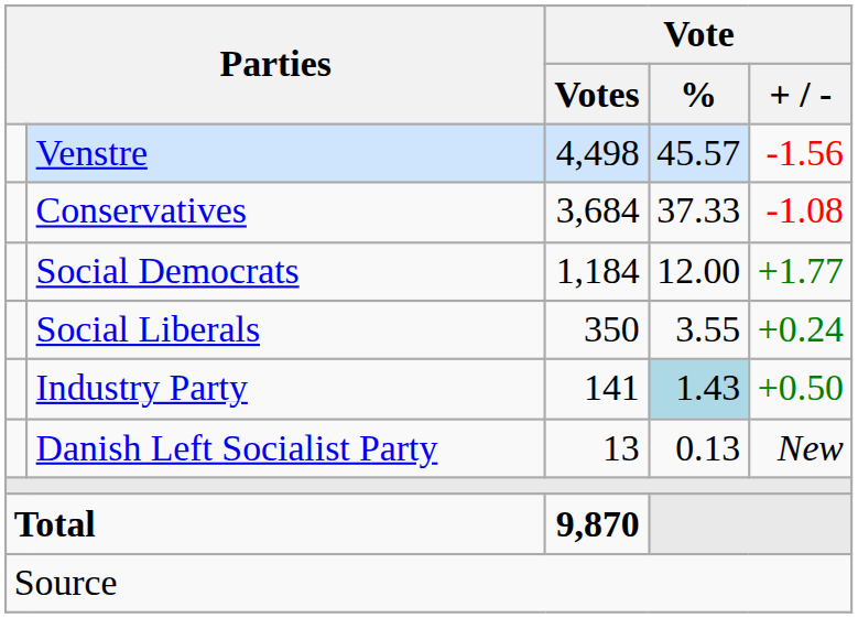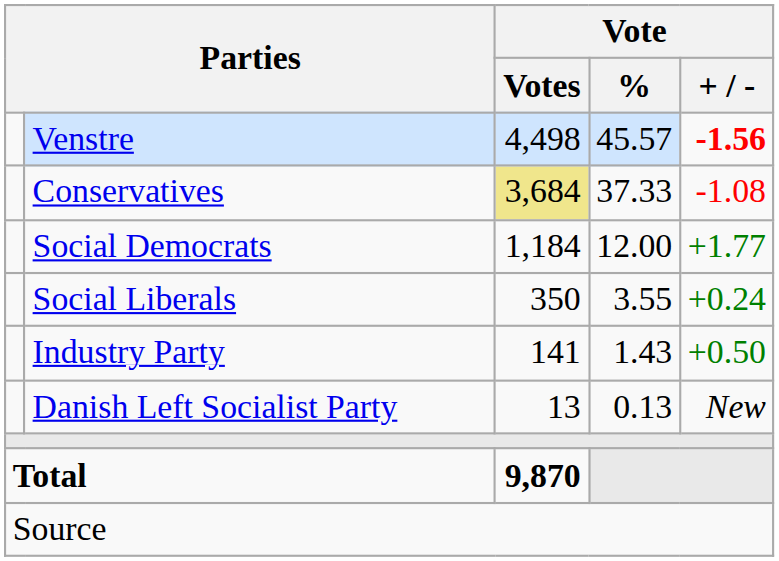Venstre | Vote / + / -: normal -> bold
Conservatives | Vote / Votes: no background -> khaki background
Industry Party | Vote / %: lightblue background -> no background
